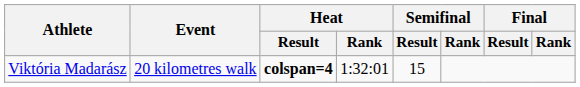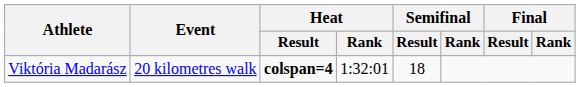Viktória Madarász | Semifinal / Result: 15 -> 18
